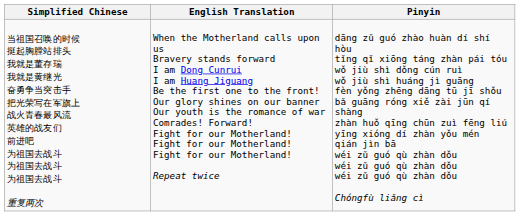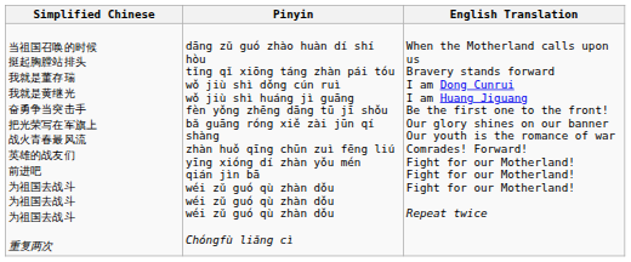columns swapped: Pinyin <-> English Translation
